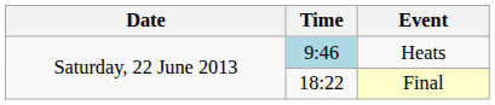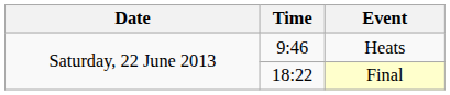Heats | Time: lightblue background -> no background
